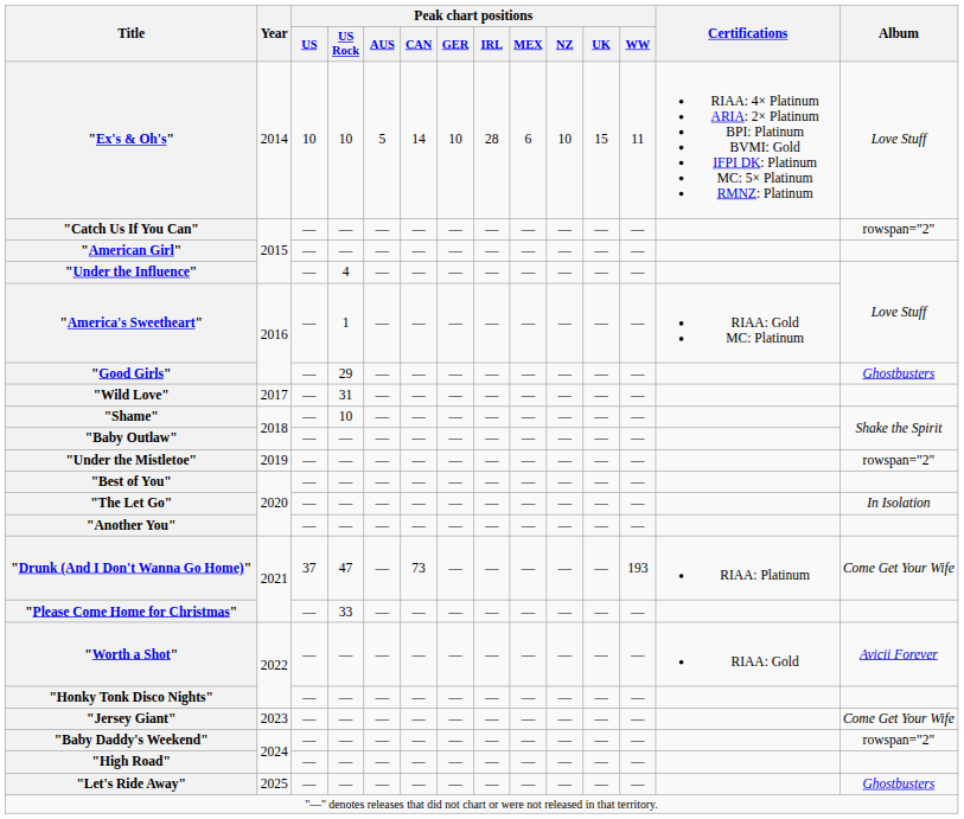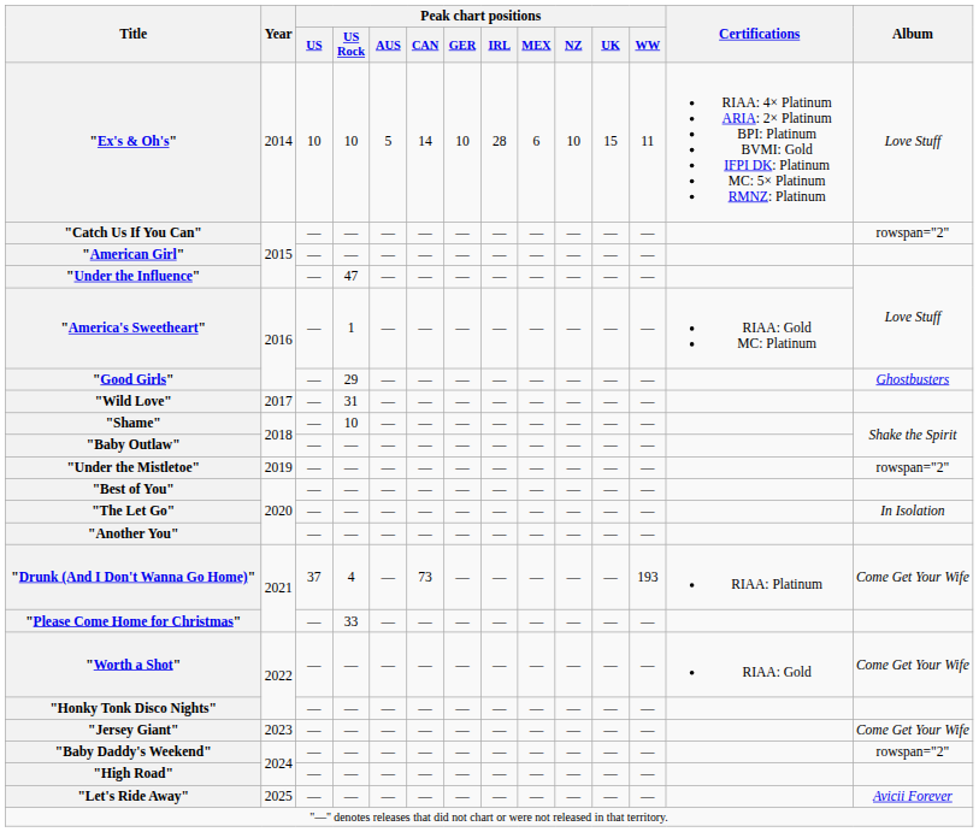"Under the Influence" | Peak chart positions / US Rock: 4 -> 47
"Drunk (And I Don't Wanna Go Home)" | Peak chart positions / US Rock: 47 -> 4
"Worth a Shot" | Album: Avicii Forever -> Come Get Your Wife
"Let's Ride Away" | Album: Ghostbusters -> Avicii Forever
